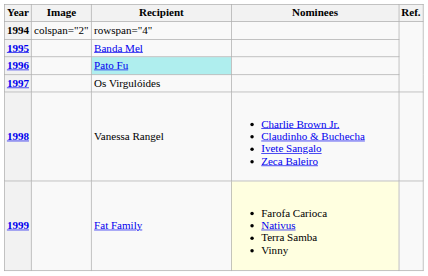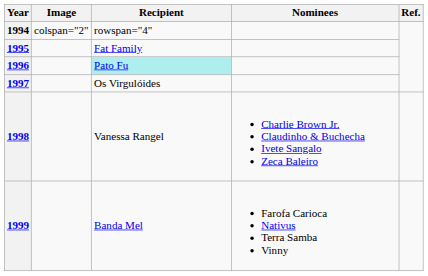1995 | Recipient: Banda Mel -> Fat Family
1999 | Recipient: Fat Family -> Banda Mel
1999 | Nominees: lightyellow background -> no background
